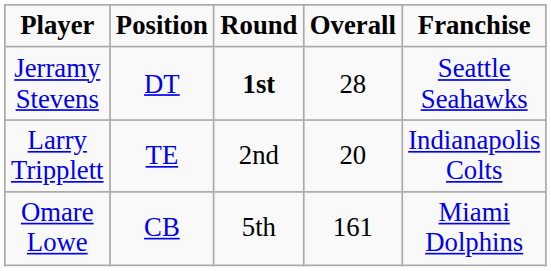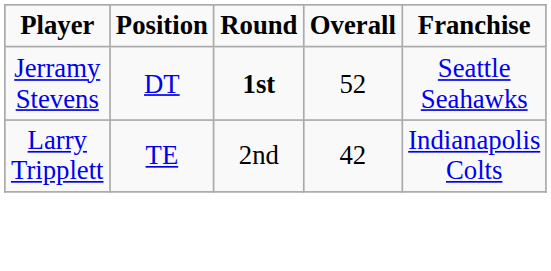Jerramy Stevens | Overall: 28 -> 52
Larry Tripplett | Overall: 20 -> 42
- row: Omare Lowe | CB | 5th | 161 | Miami Dolphins
